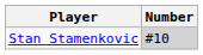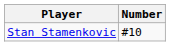Stan Stamenkovic | Number: lightgrey background -> no background
